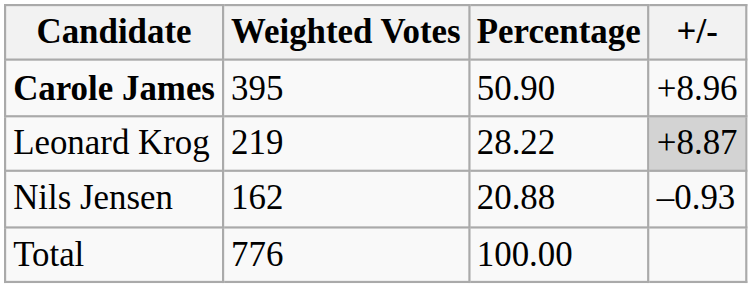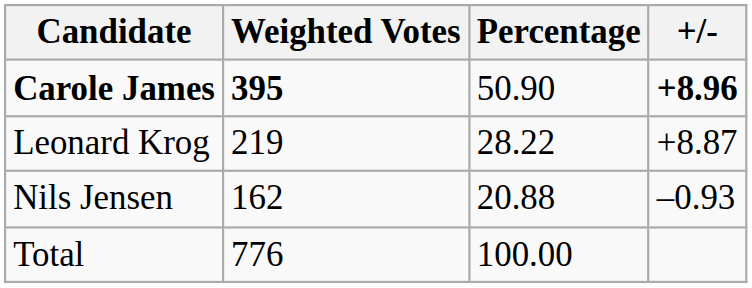Carole James | Weighted Votes: normal -> bold
Carole James | +/-: normal -> bold
Leonard Krog | +/-: lightgrey background -> no background
